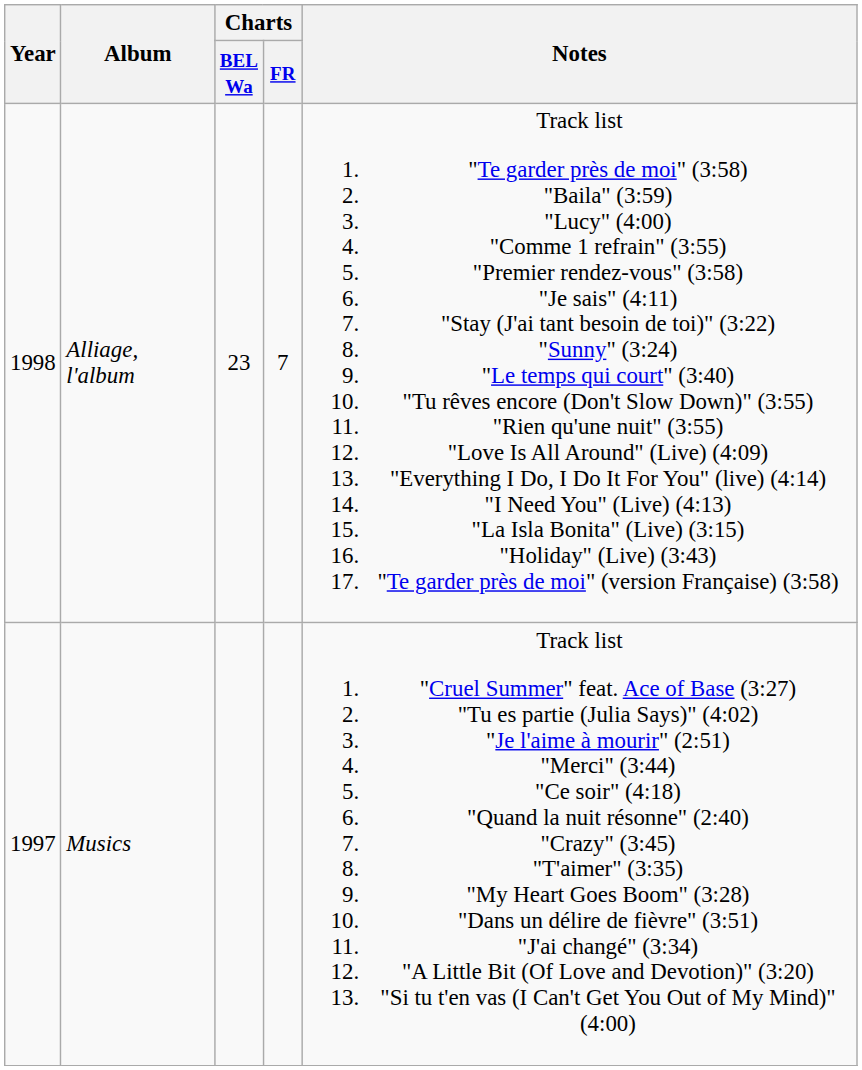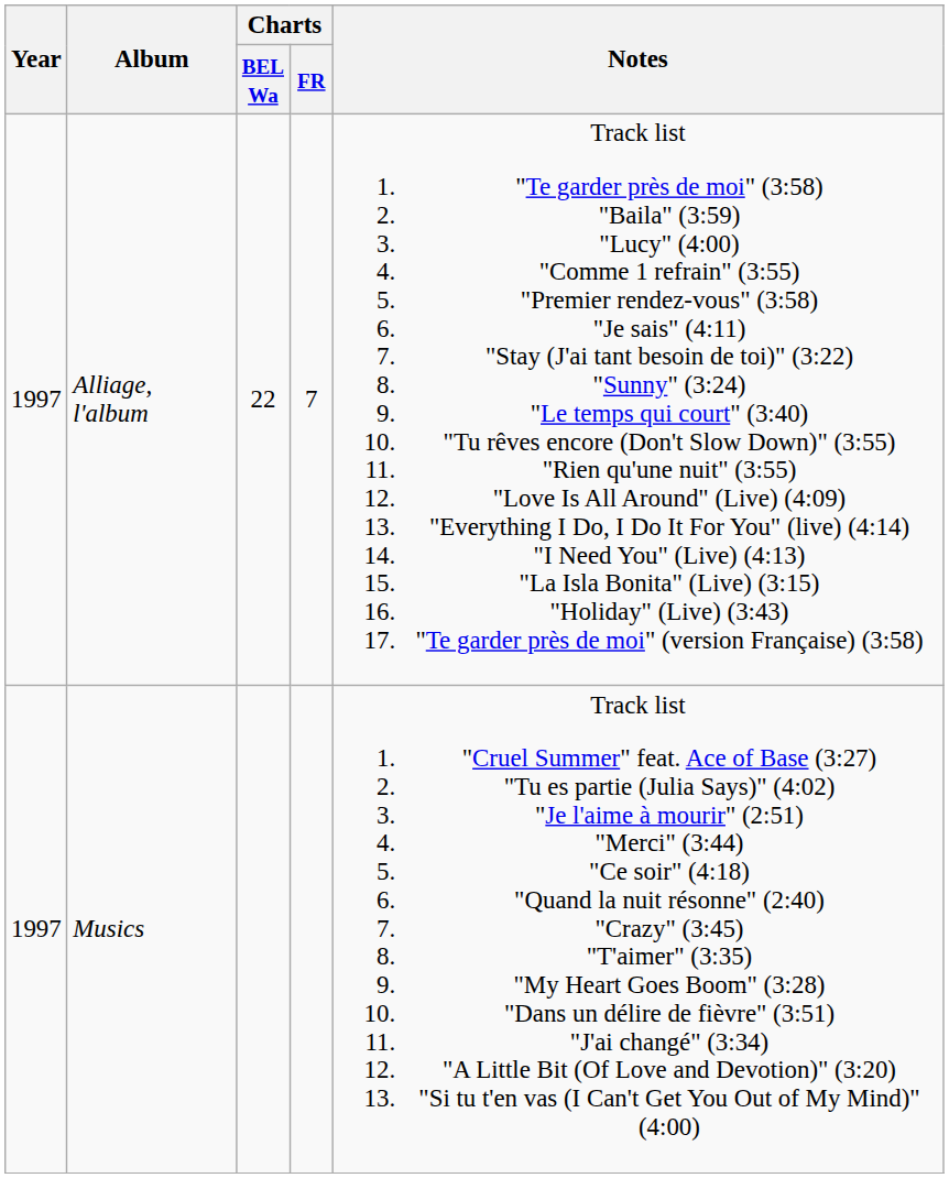Alliage, l'album | Year: 1998 -> 1997
Alliage, l'album | Charts / BEL Wa: 23 -> 22
